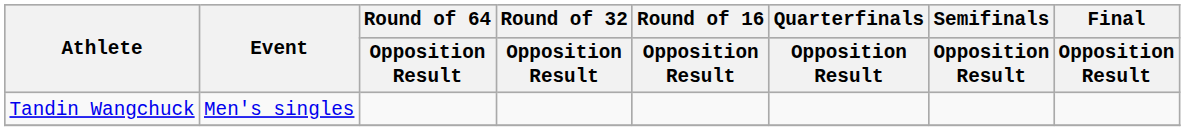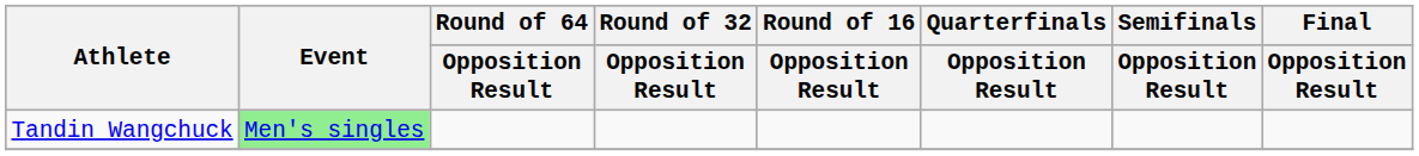Tandin Wangchuck | Event: no background -> lightgreen background
